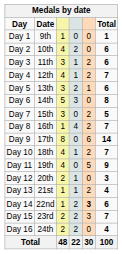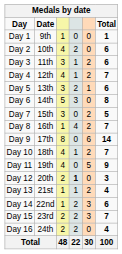Day 12 | column 4: normal -> bold
Day 14 | column 5: bold -> normal
